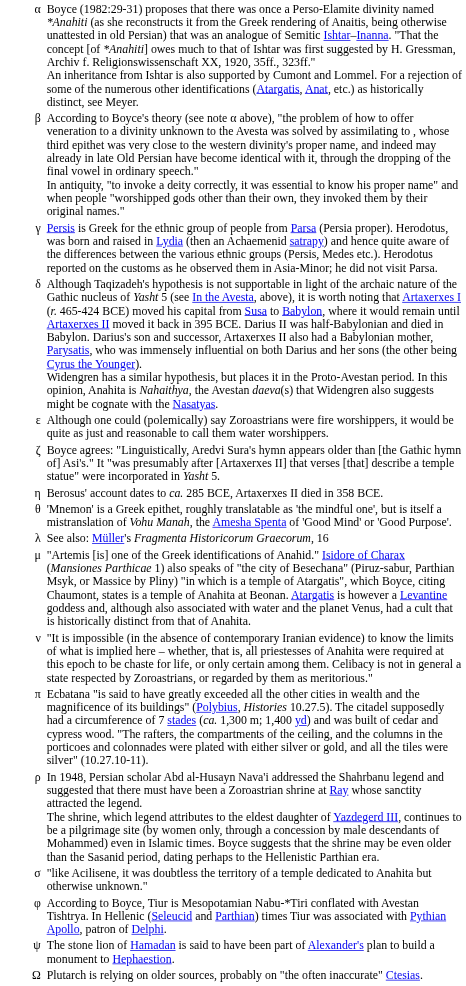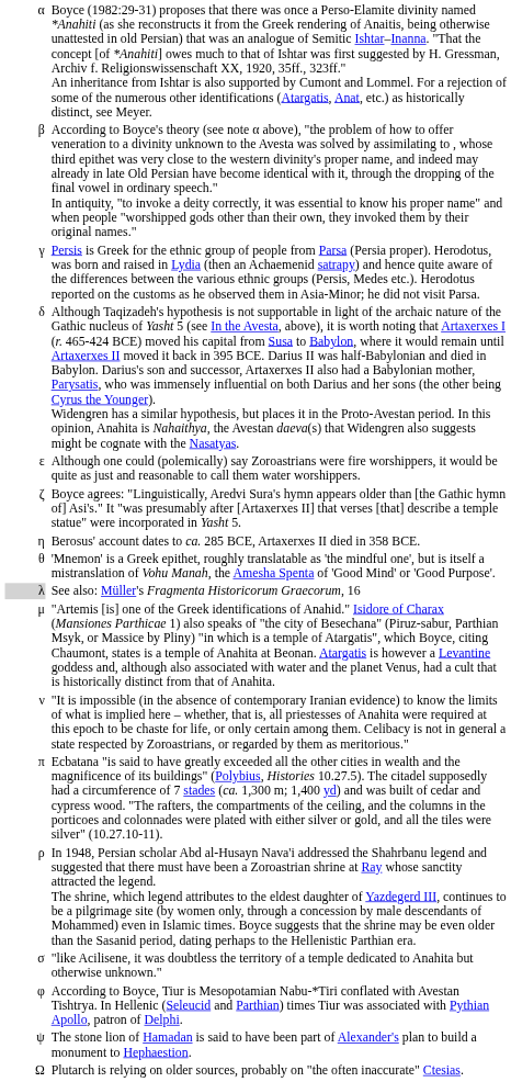See also: Müller's Fragmenta Historicorum Graecorum, 16 | column 1: no background -> lightgrey background
